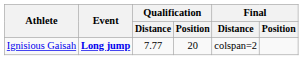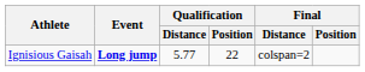Ignisious Gaisah | Qualification / Distance: 7.77 -> 5.77
Ignisious Gaisah | Qualification / Position: 20 -> 22
